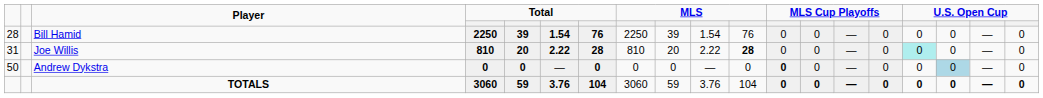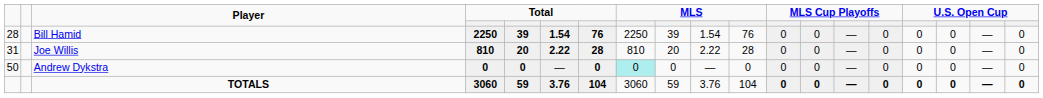Joe Willis | column 11: bold -> normal
Joe Willis | column 16: paleturquoise background -> no background
Andrew Dykstra | column 8: no background -> paleturquoise background
Andrew Dykstra | column 12: bold -> normal
Andrew Dykstra | column 17: lightblue background -> no background
